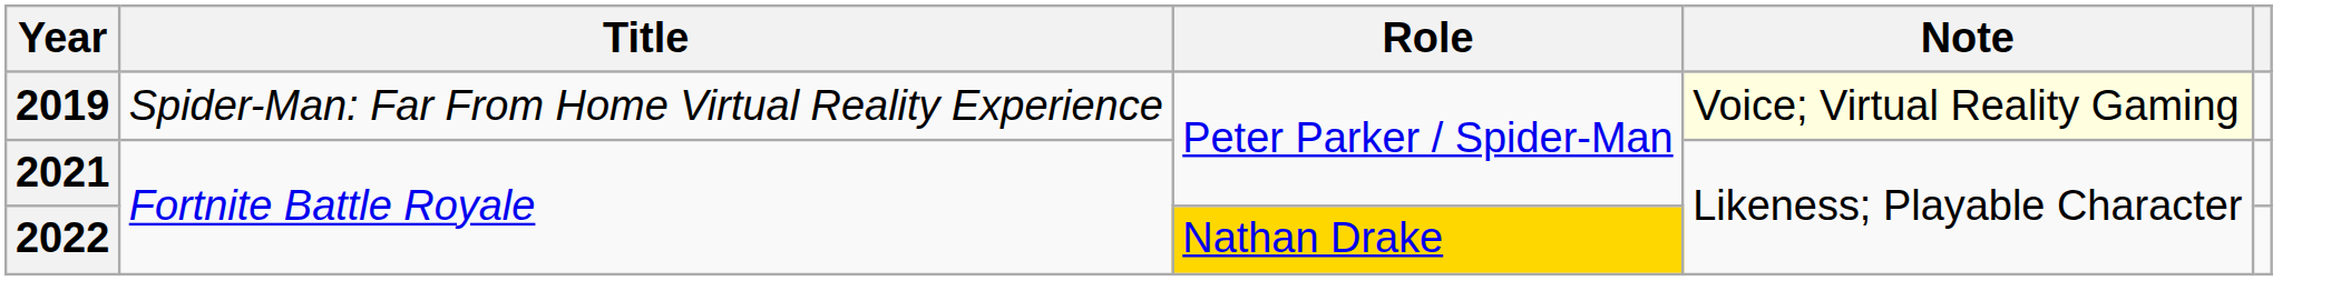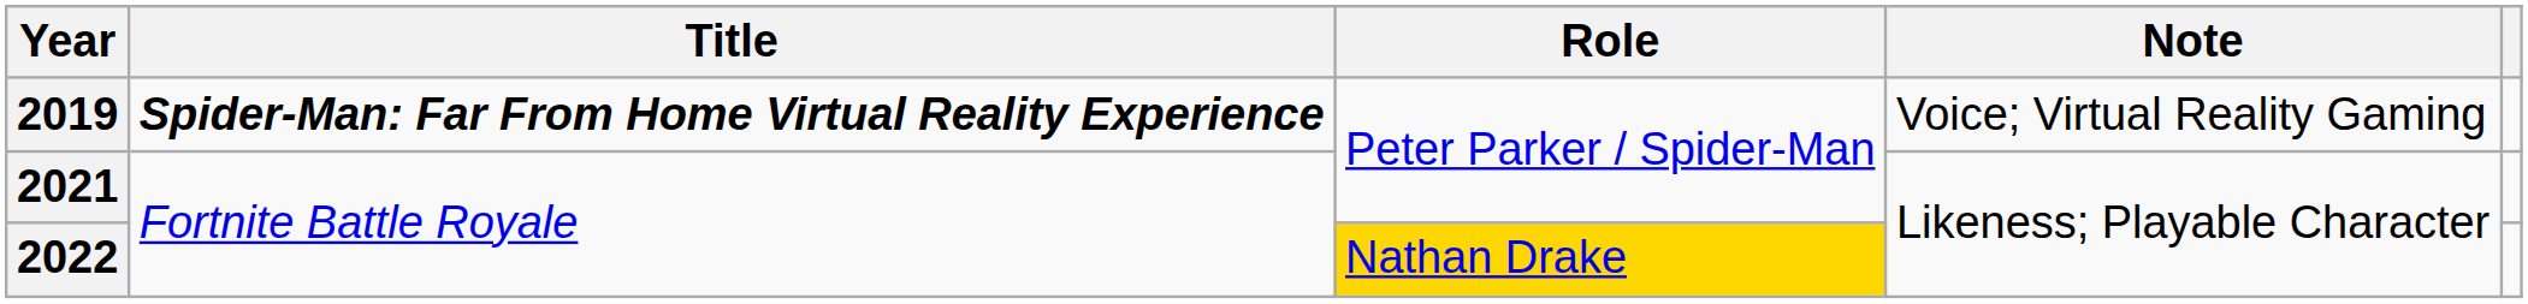2019 | Title: normal -> bold
2019 | Note: lightyellow background -> no background
